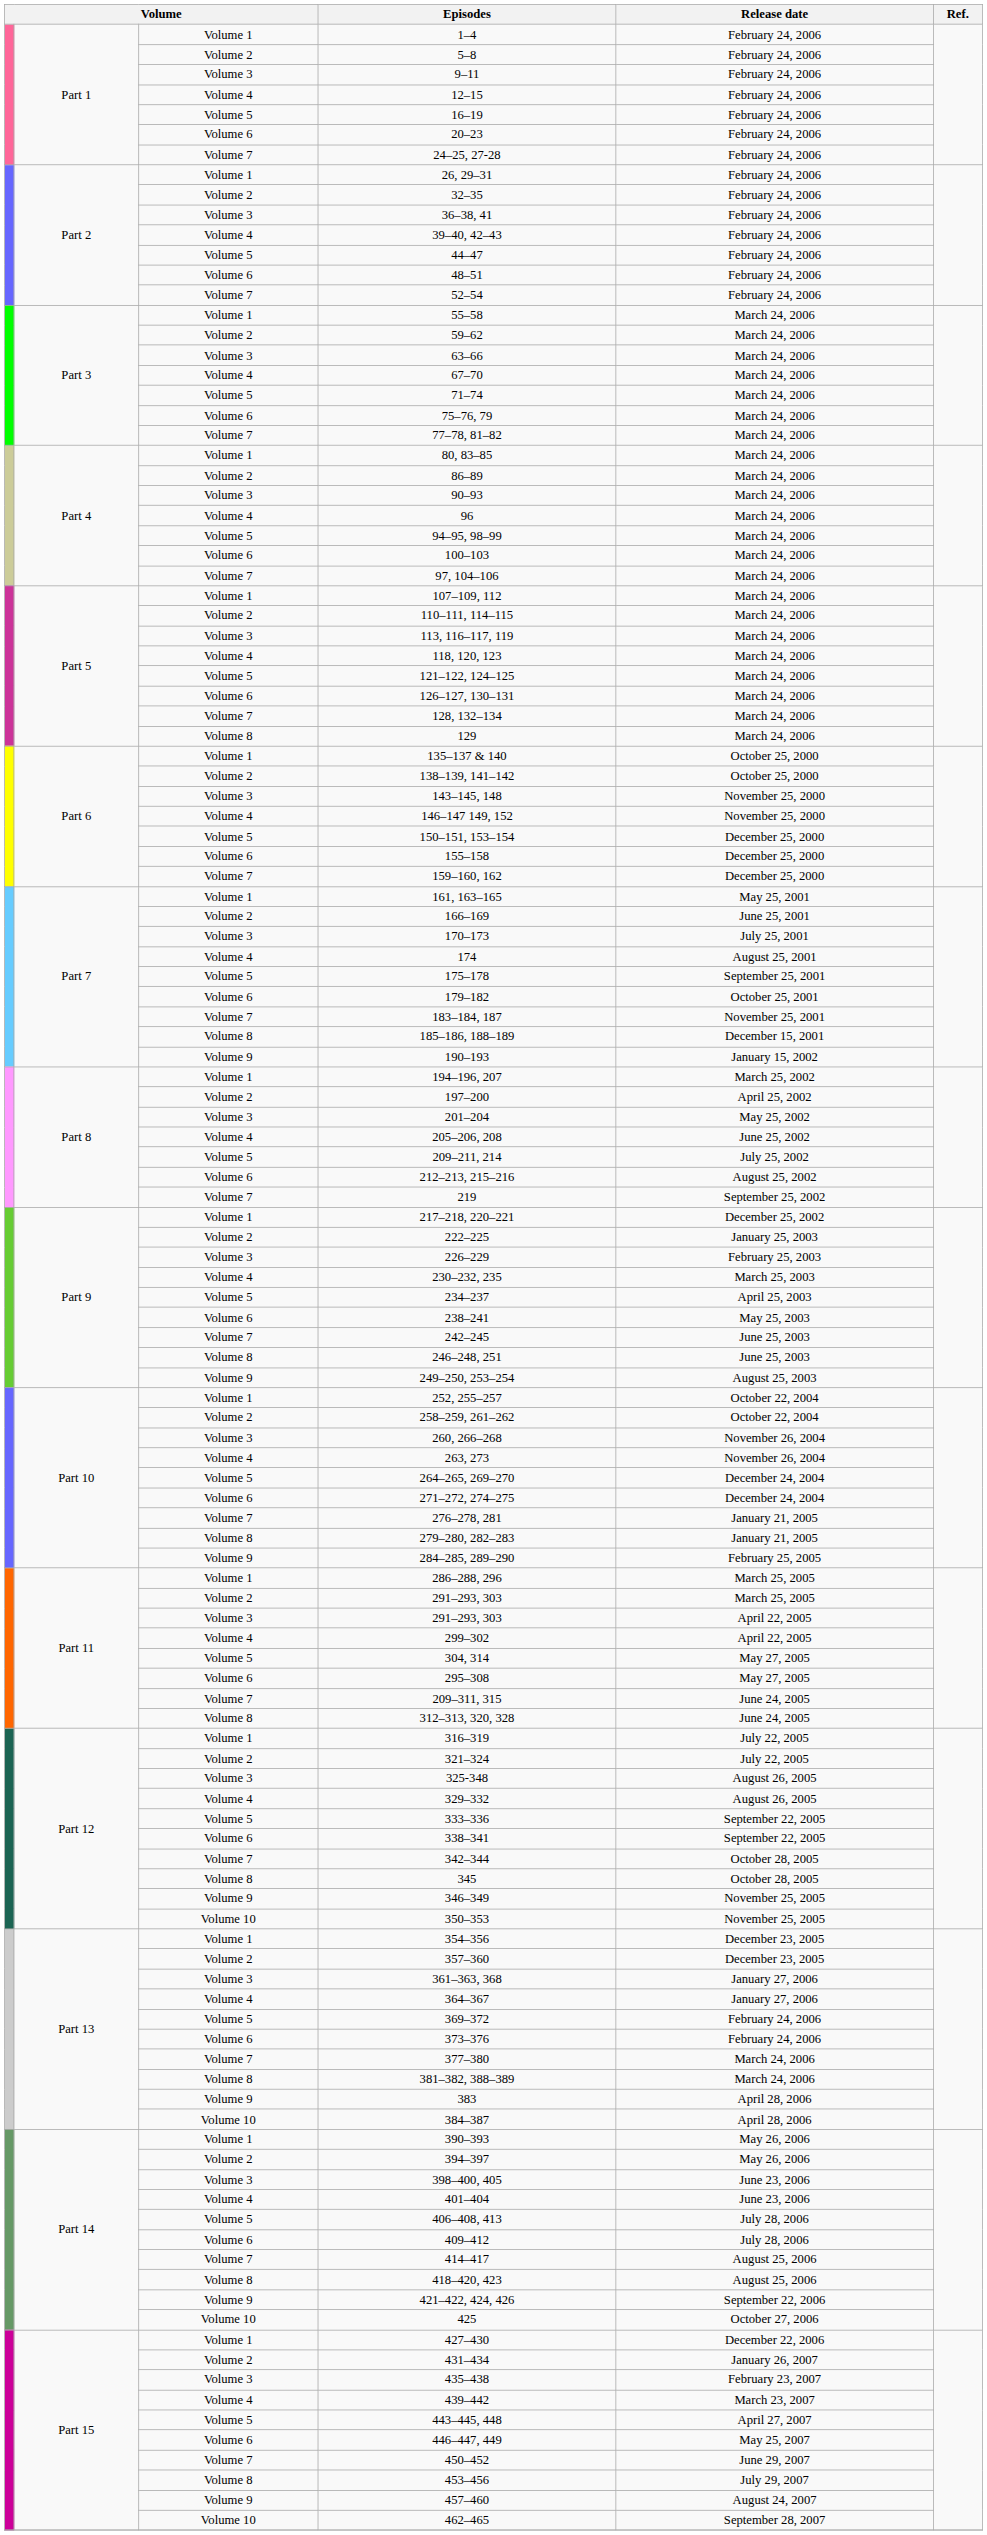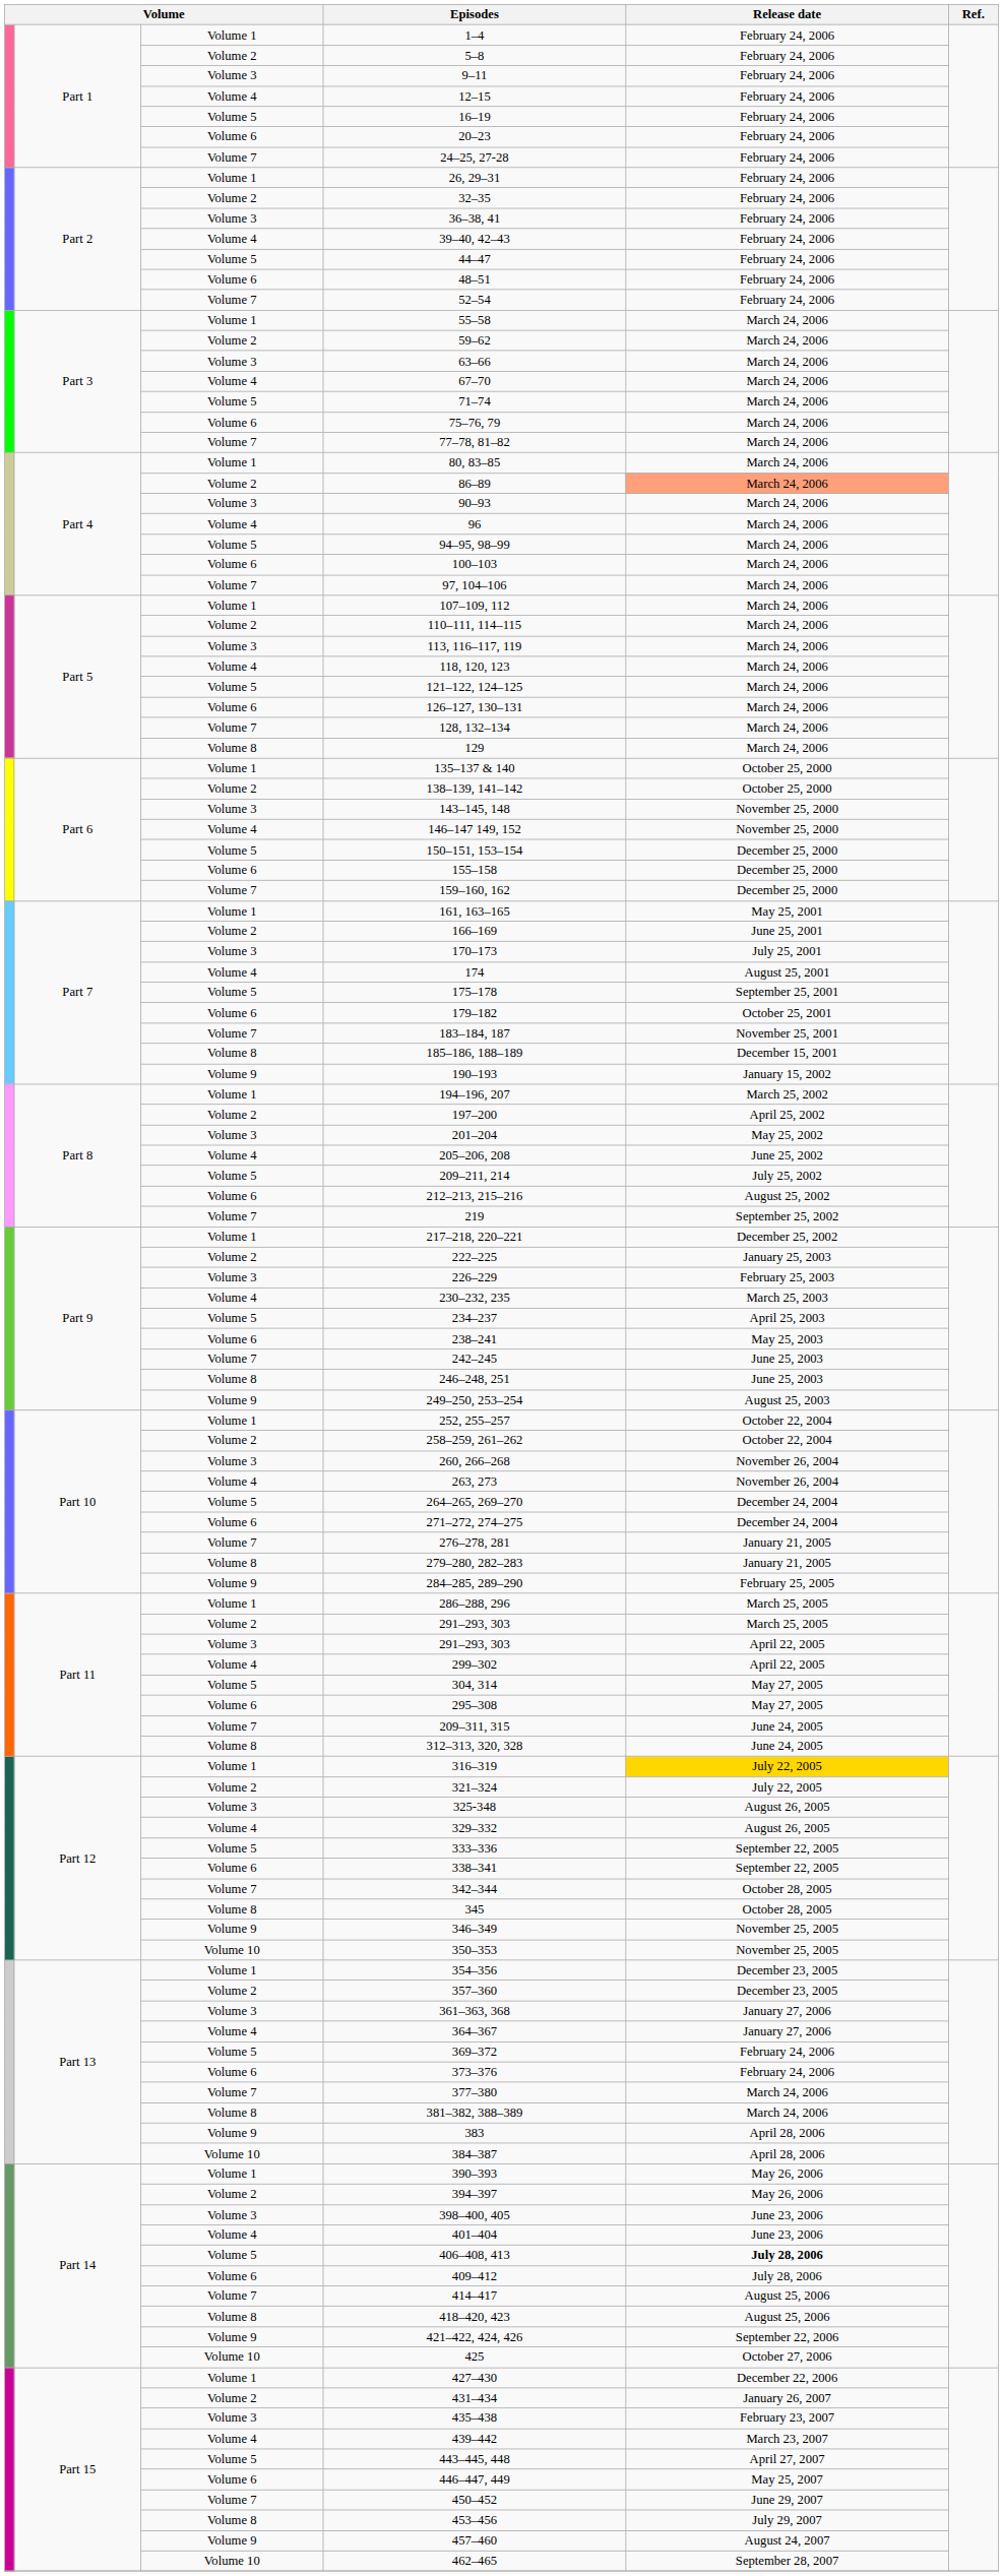86–89 | Release date: no background -> lightsalmon background
316–319 | Release date: no background -> gold background
406–408, 413 | Release date: normal -> bold
